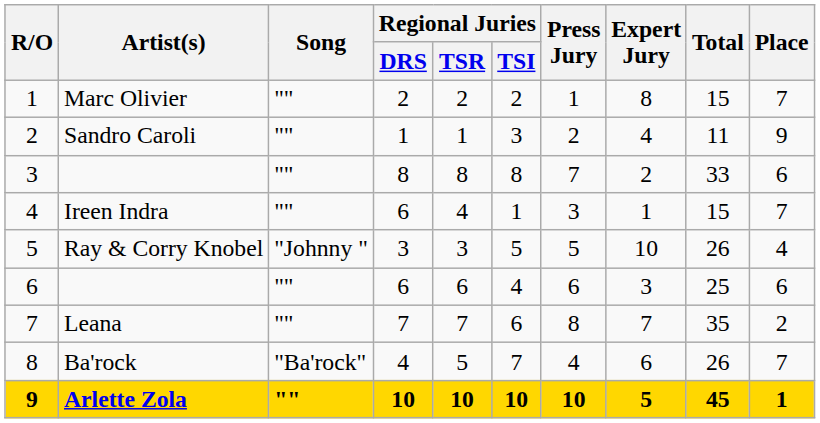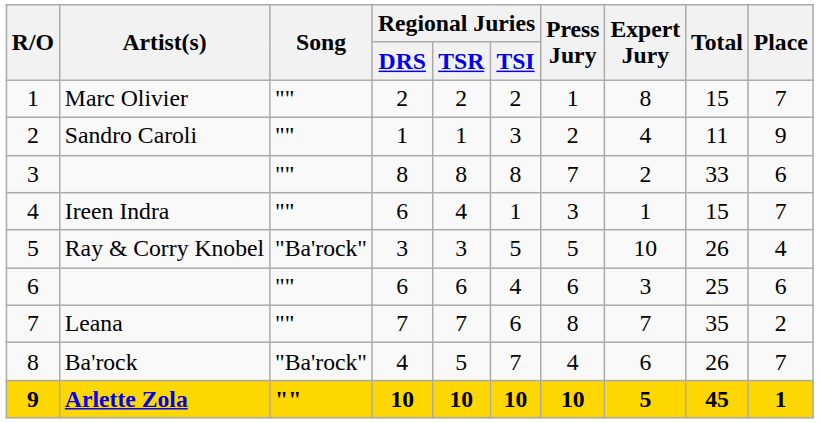row 7 | Song: "Johnny " -> "Ba'rock"
